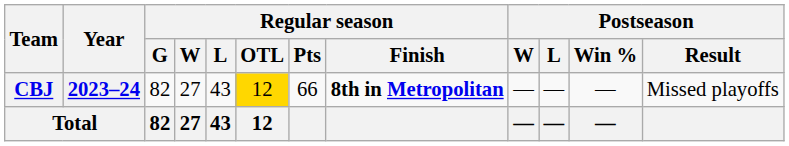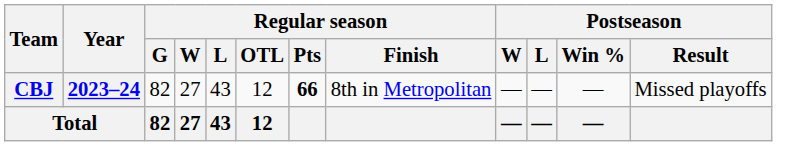CBJ | Regular season / OTL: gold background -> no background
CBJ | Regular season / Pts: normal -> bold
CBJ | Regular season / Finish: bold -> normal
